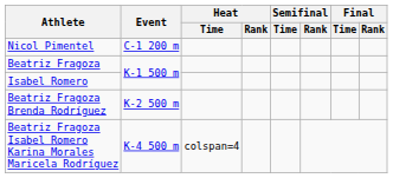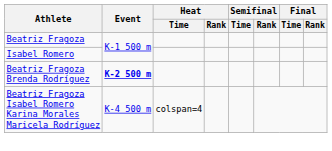- row: Nicol Pimentel | C-1 200 m
Beatriz Fragoza Brenda Rodríguez | Event: normal -> bold
